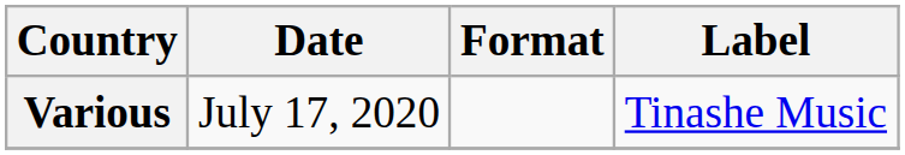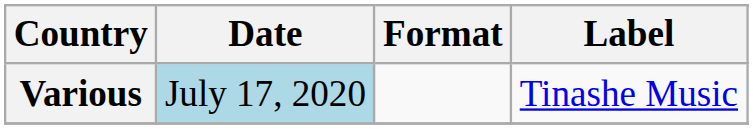Various | Date: no background -> lightblue background
